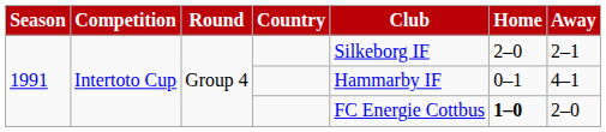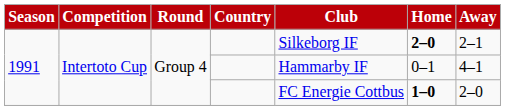row 2 | Home: normal -> bold
